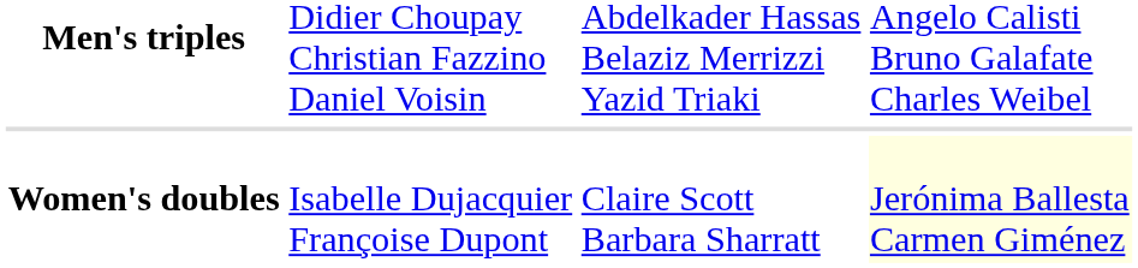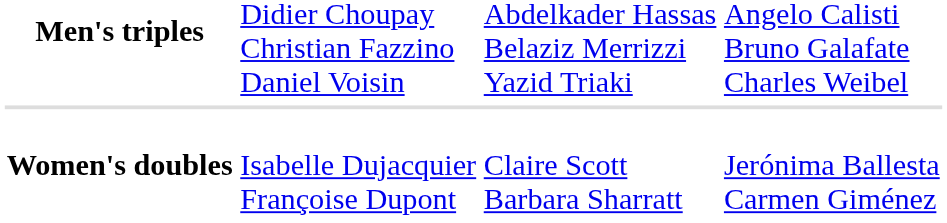Women's doubles | column 4: lightyellow background -> no background
